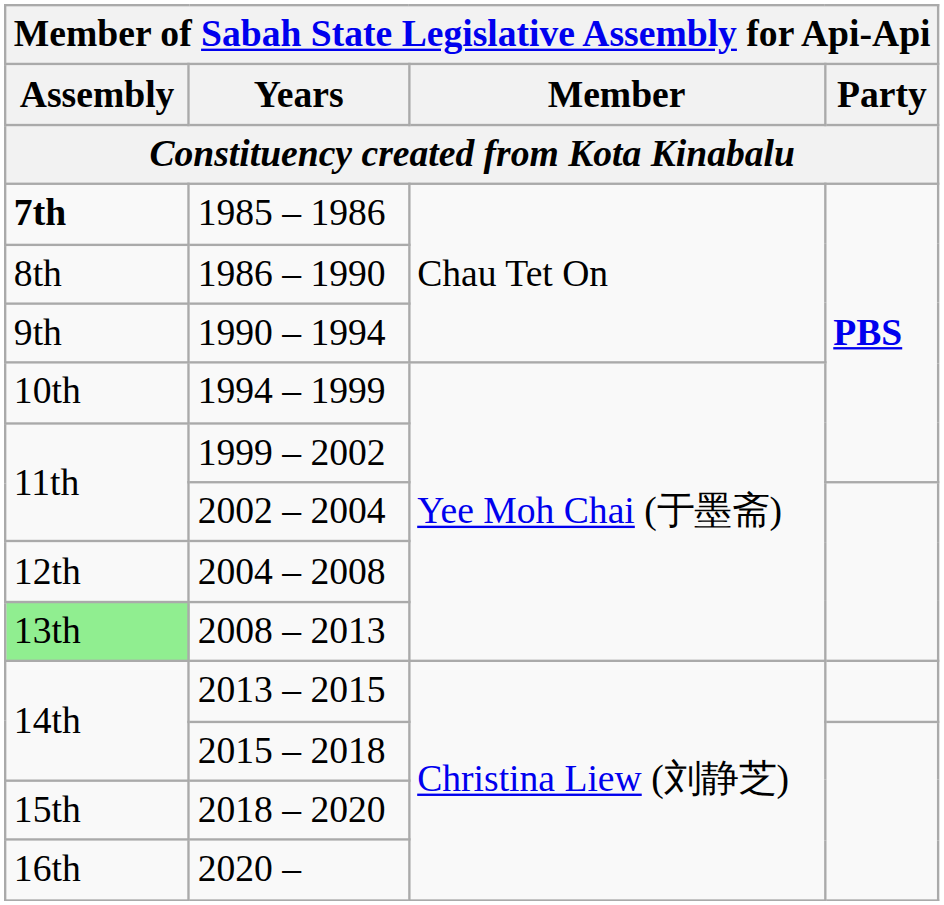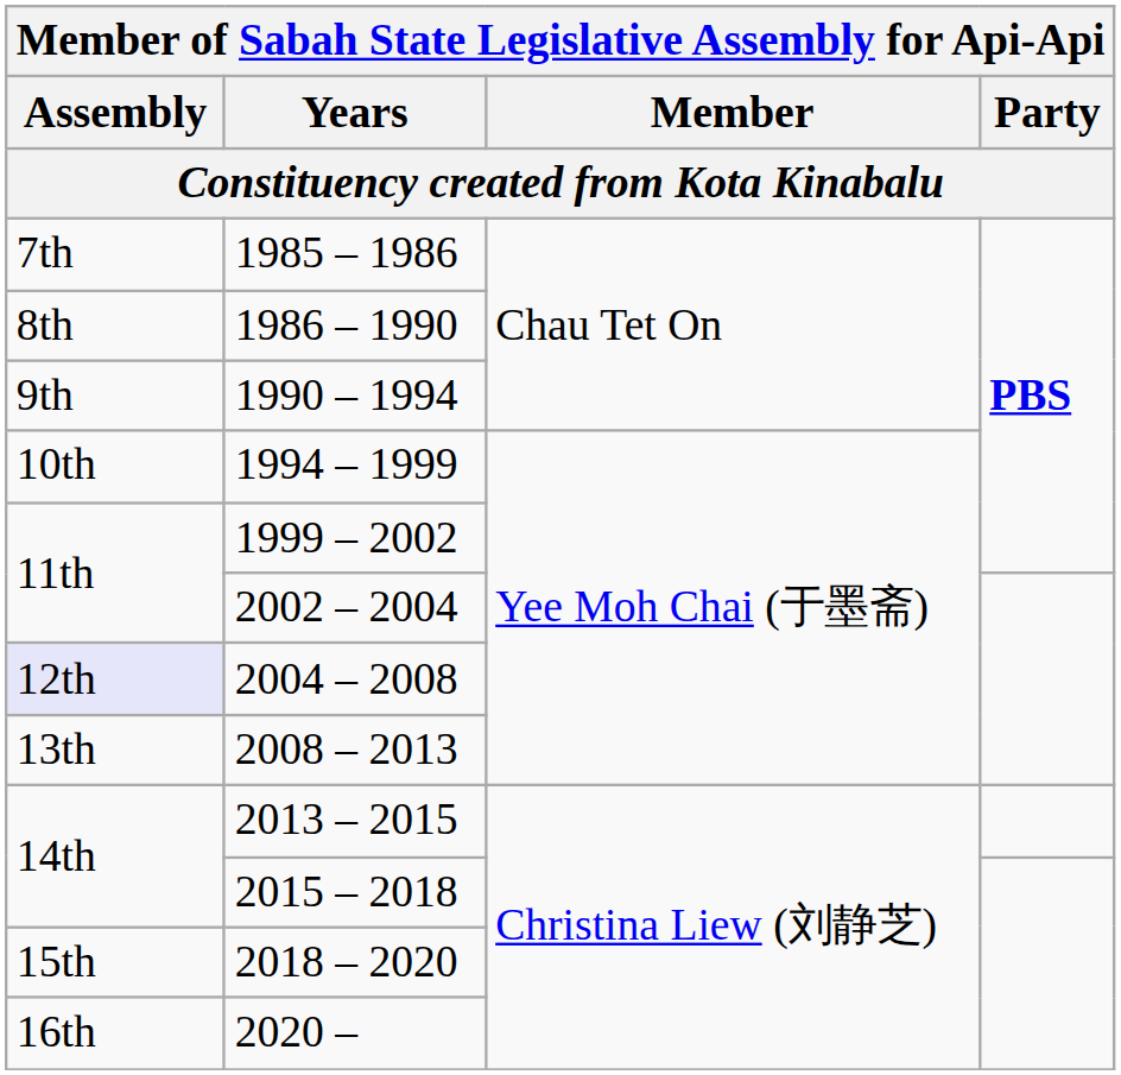1985 – 1986 | Assembly: bold -> normal
2004 – 2008 | Assembly: no background -> lavender background
2008 – 2013 | Assembly: lightgreen background -> no background
